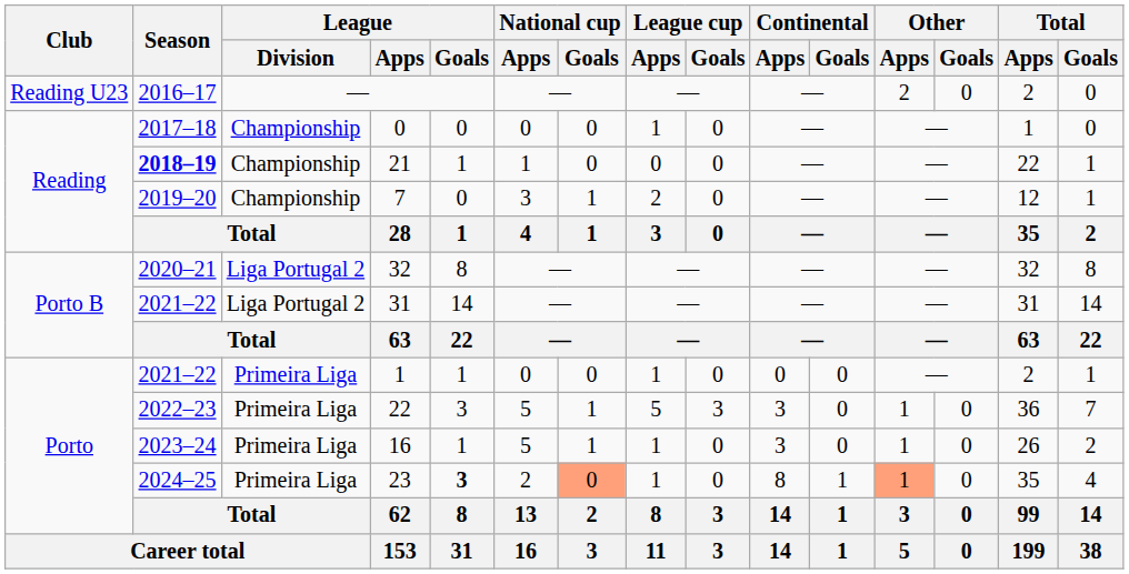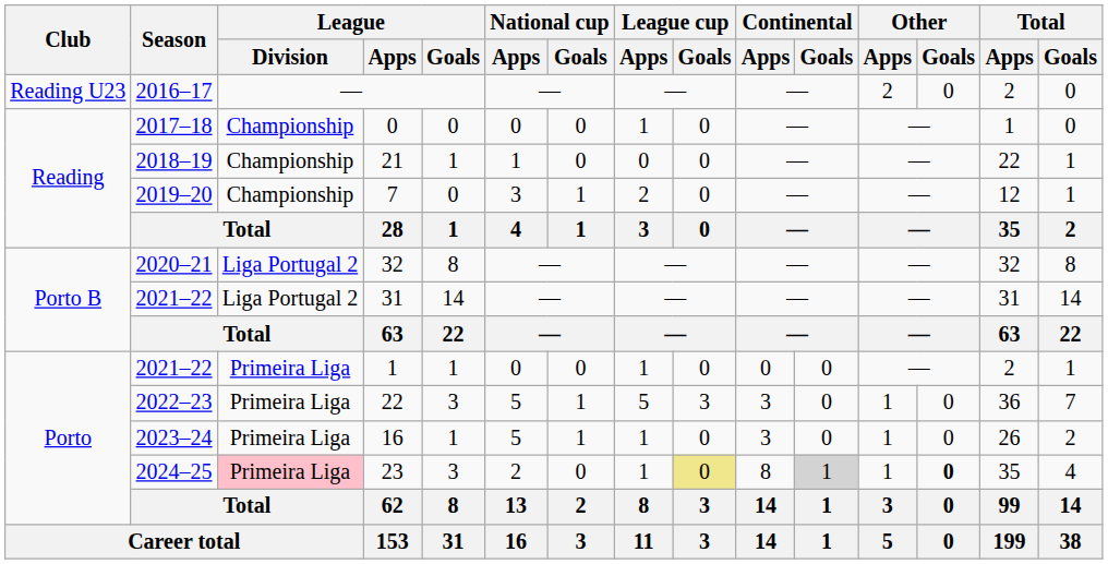21 | Season: bold -> normal
23 | League / Division: no background -> pink background
23 | League / Goals: bold -> normal
23 | National cup / Goals: lightsalmon background -> no background
23 | League cup / Goals: no background -> khaki background
23 | Continental / Goals: no background -> lightgrey background
23 | Other / Apps: lightsalmon background -> no background
23 | Other / Goals: normal -> bold
